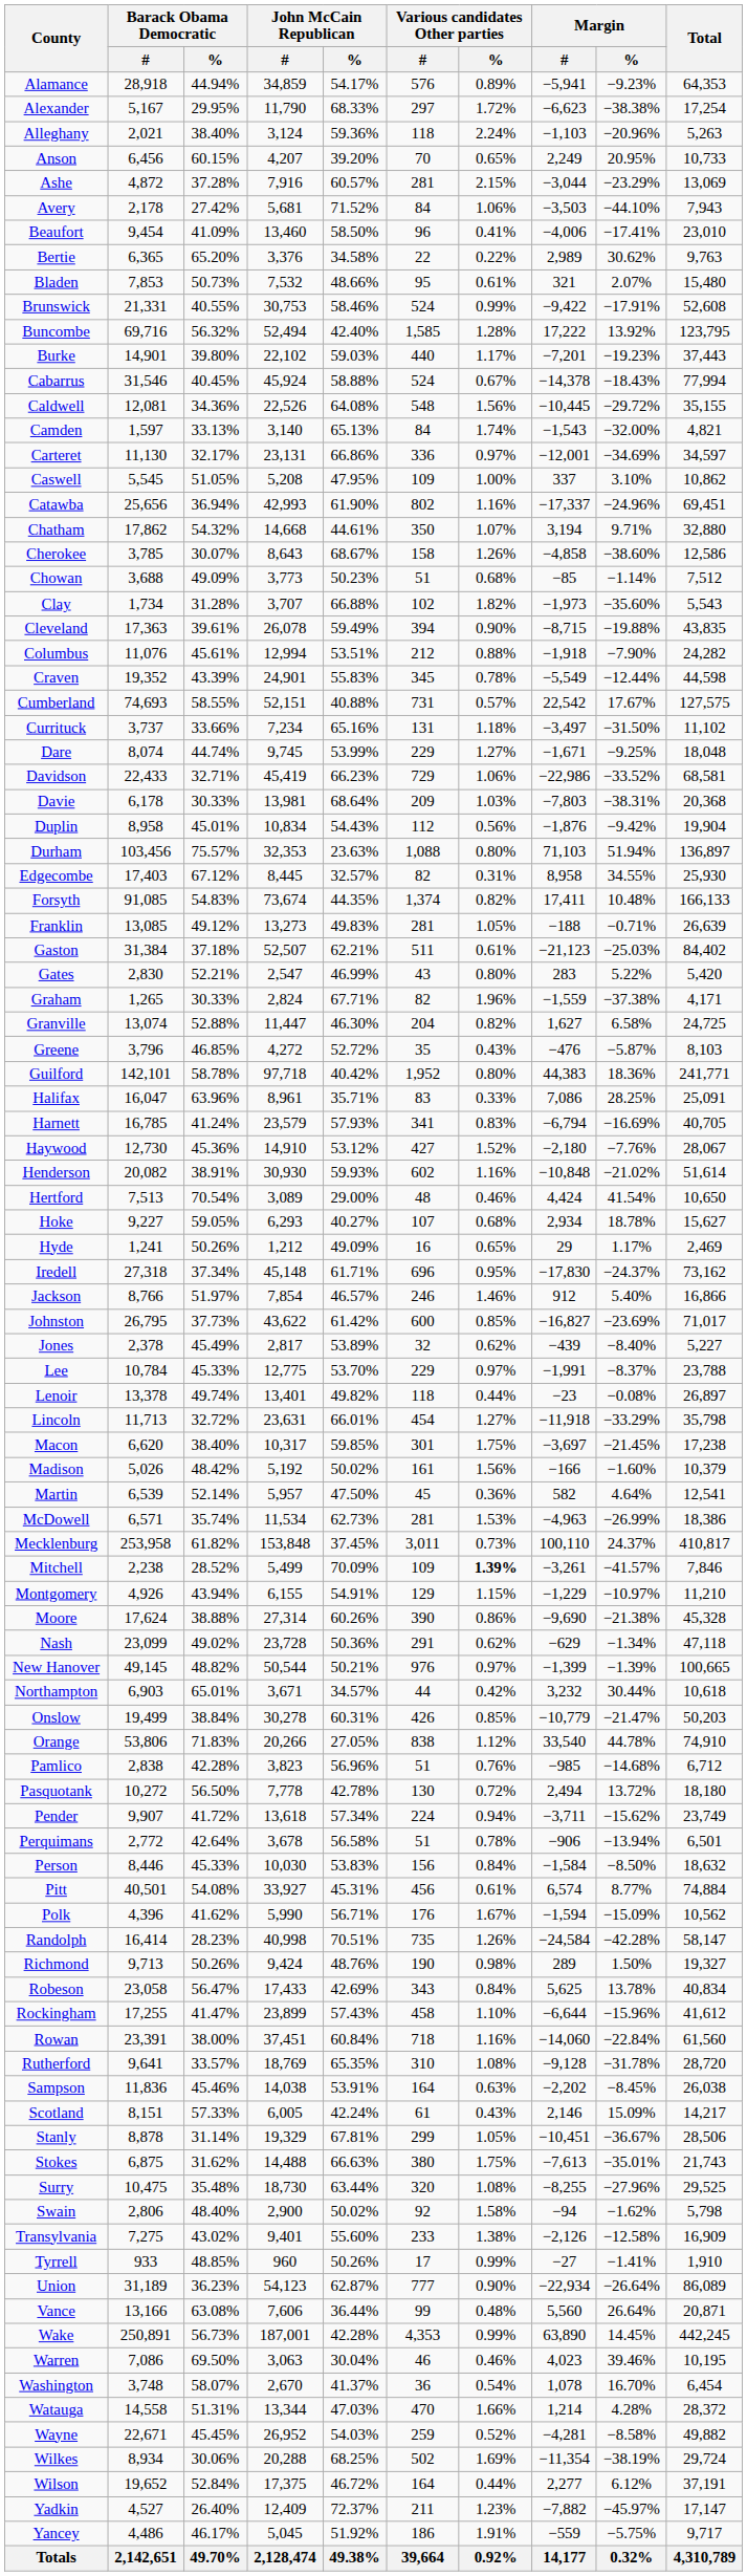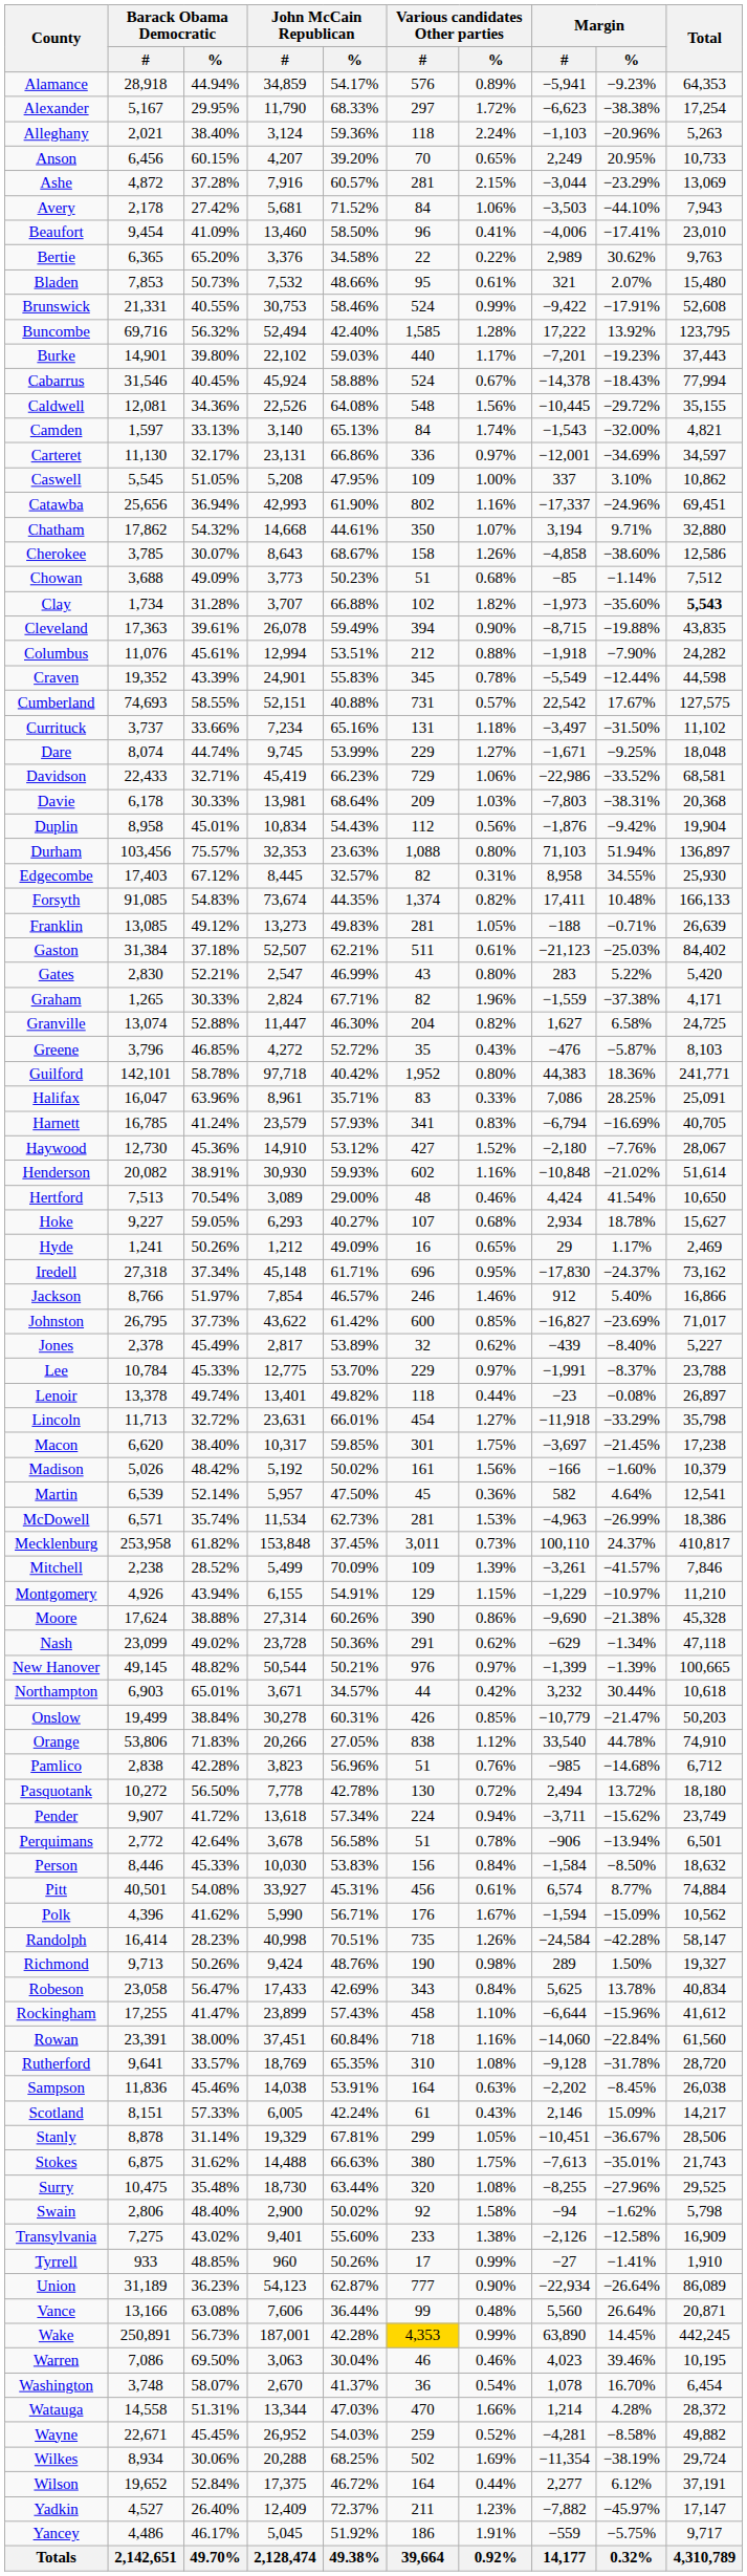Clay | Total: normal -> bold
Mitchell | Various candidates Other parties / %: bold -> normal
Wake | Various candidates Other parties / #: no background -> gold background
